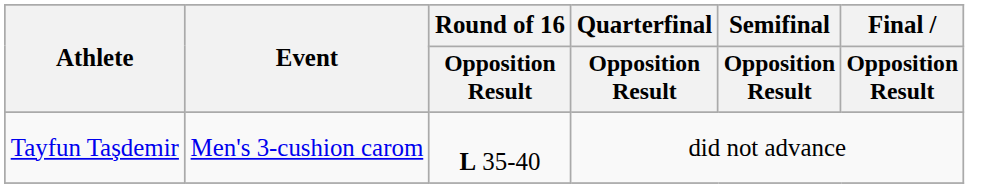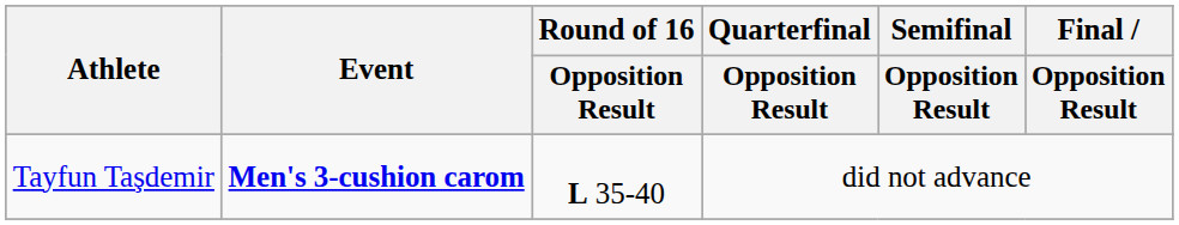Tayfun Taşdemir | Event: normal -> bold
